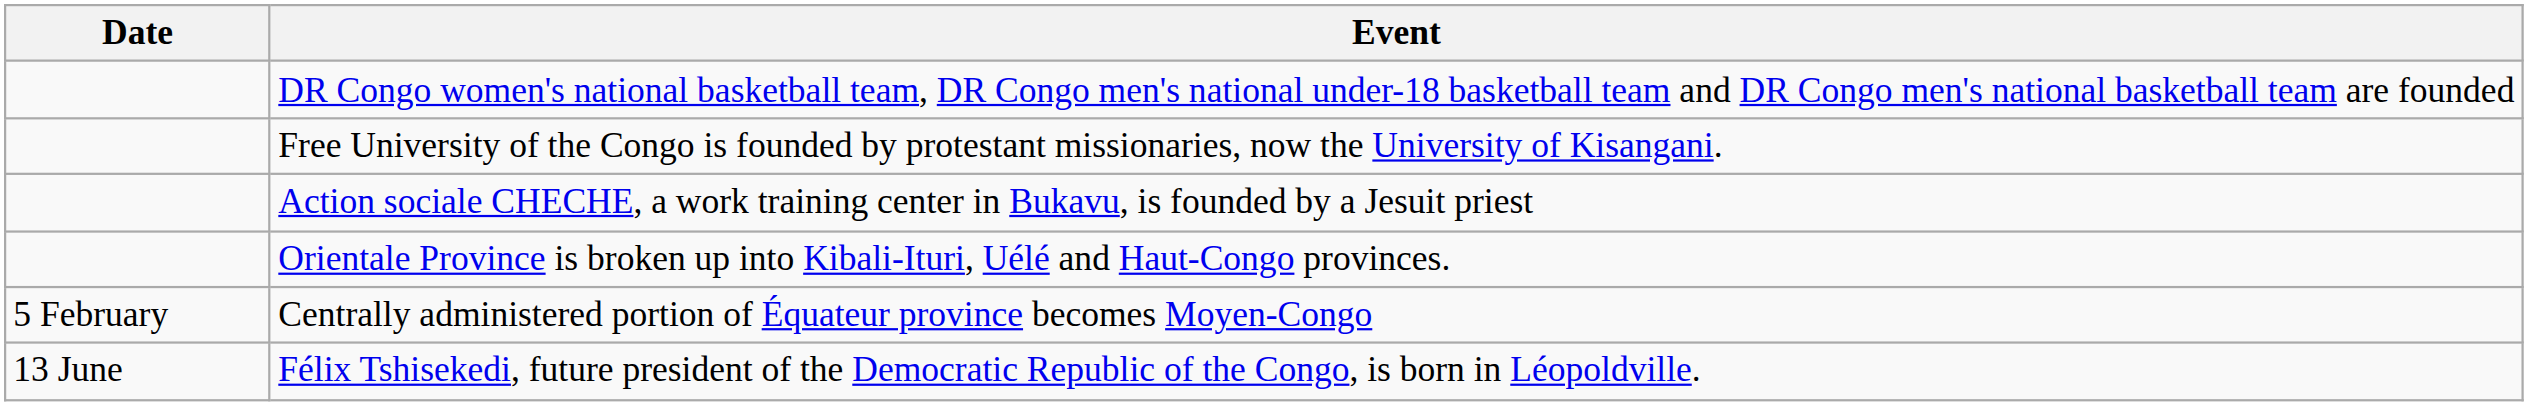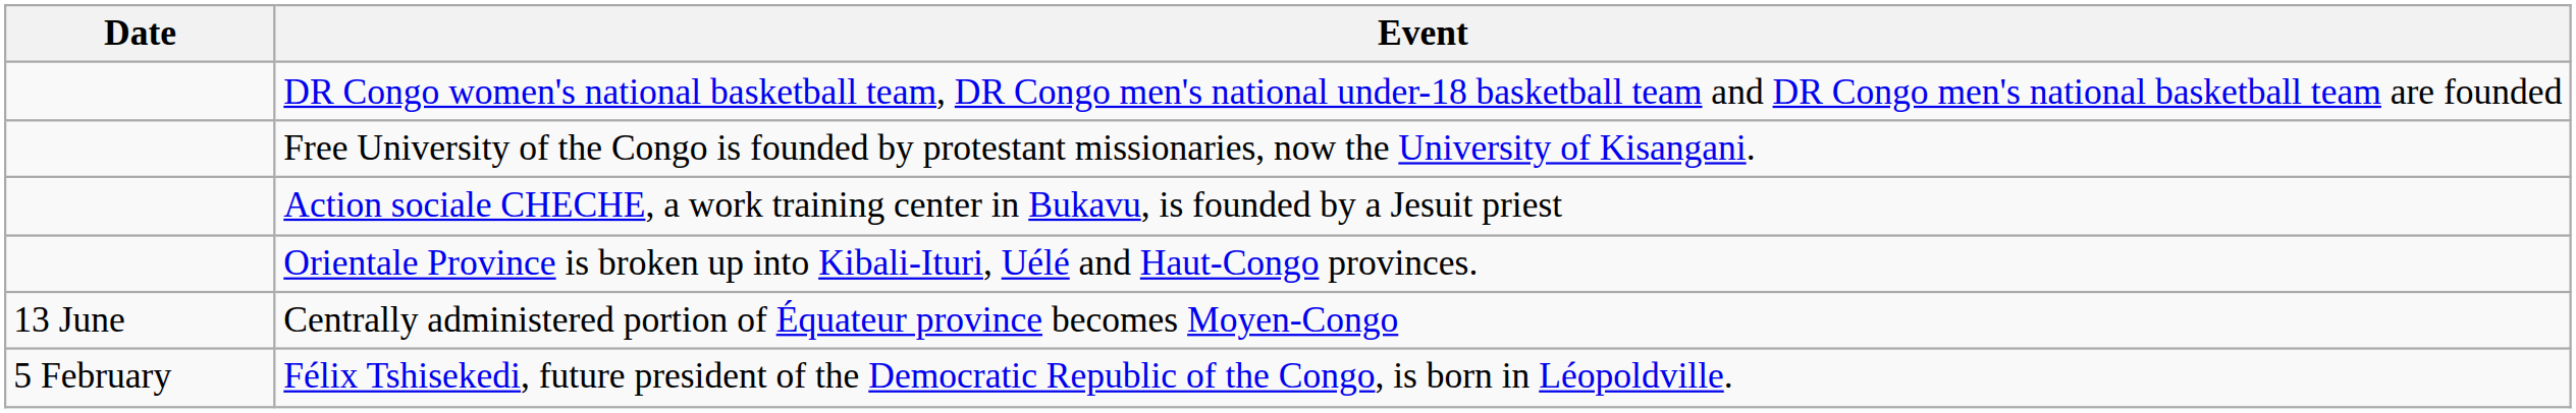row 6 | Date: 5 February -> 13 June
row 7 | Date: 13 June -> 5 February
